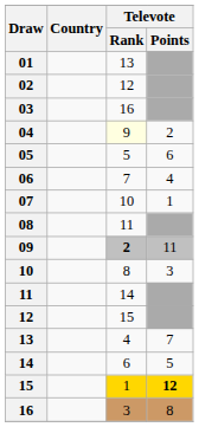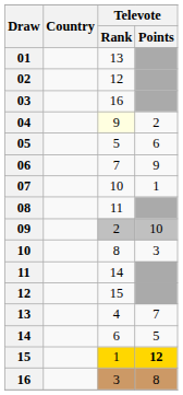06 | Televote / Points: 4 -> 9
09 | Televote / Rank: bold -> normal
09 | Televote / Points: 11 -> 10
